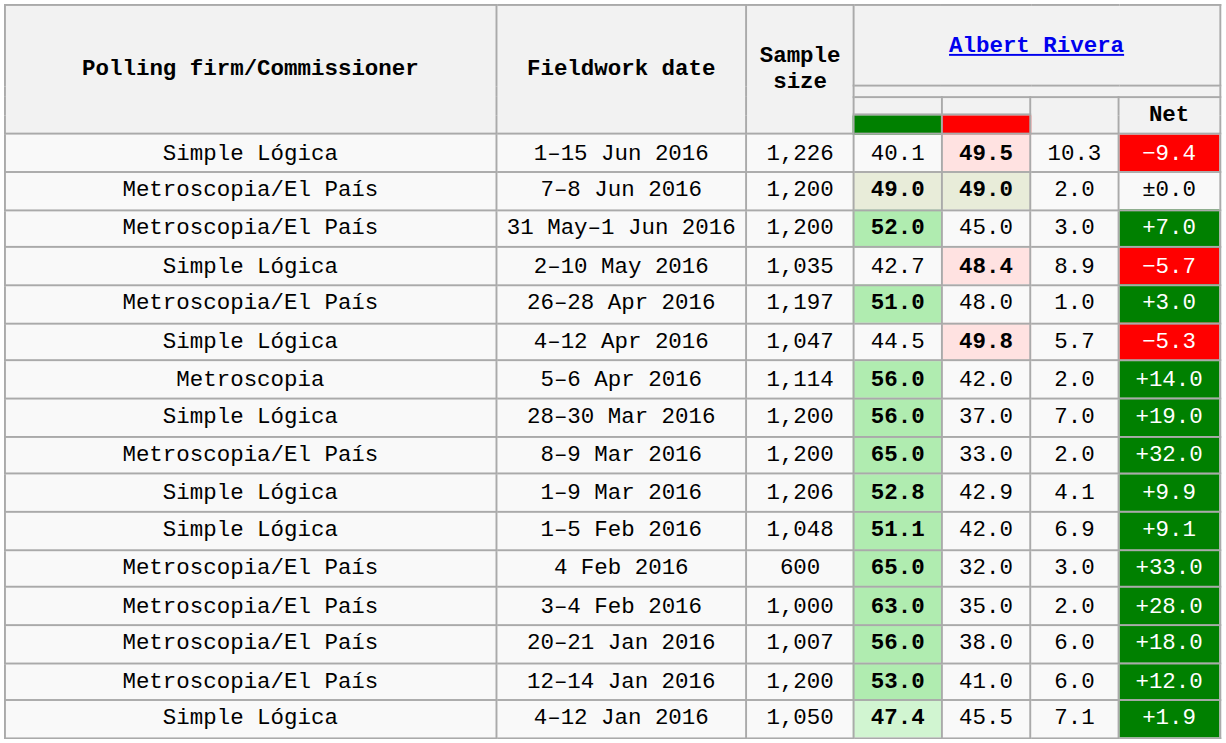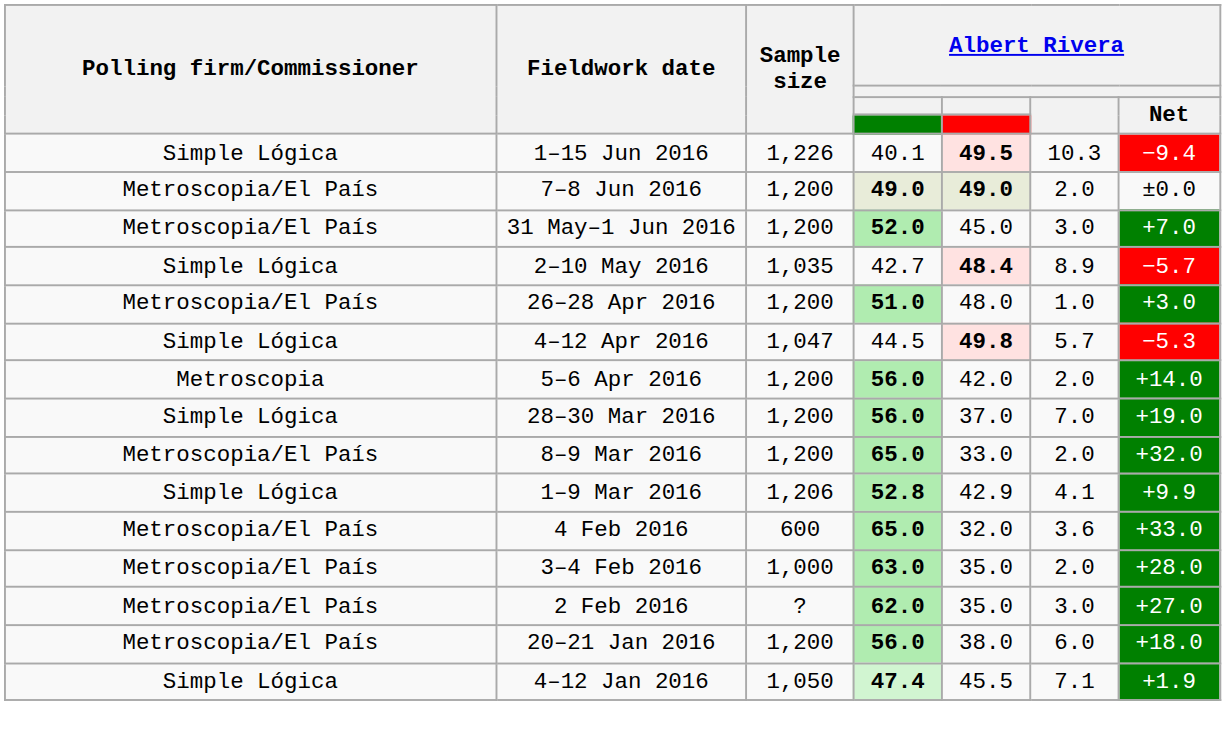26–28 Apr 2016 | Sample size: 1,197 -> 1,200
5–6 Apr 2016 | Sample size: 1,114 -> 1,200
- row: Simple Lógica | 1–5 Feb 2016 | 1,048 | 51.1 | 42.0 | 6.9 | +9.1
4 Feb 2016 | column 6: 3.0 -> 3.6
+ row: Metroscopia/El País | 2 Feb 2016 | ? | 62.0 | 35.0 | 3.0 | +27.0
20–21 Jan 2016 | Sample size: 1,007 -> 1,200
- row: Metroscopia/El País | 12–14 Jan 2016 | 1,200 | 53.0 | 41.0 | 6.0 | +12.0
